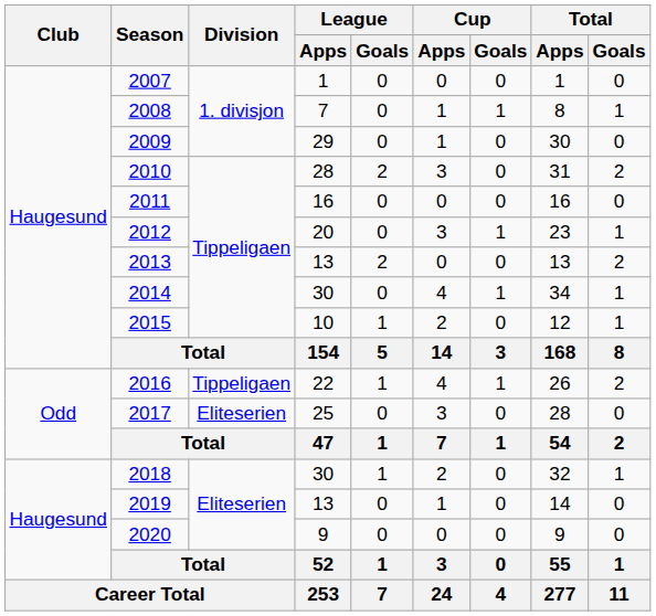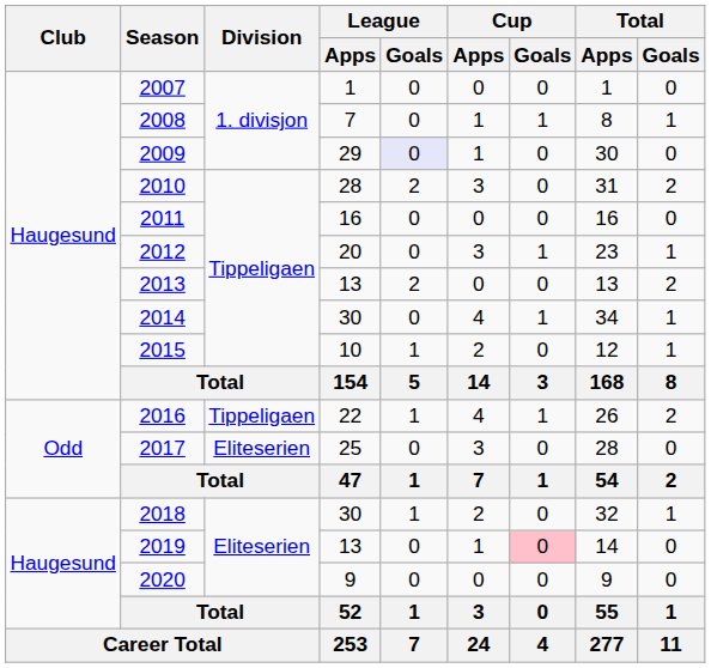2009 | League / Goals: no background -> lavender background
2019 | Cup / Goals: no background -> pink background
